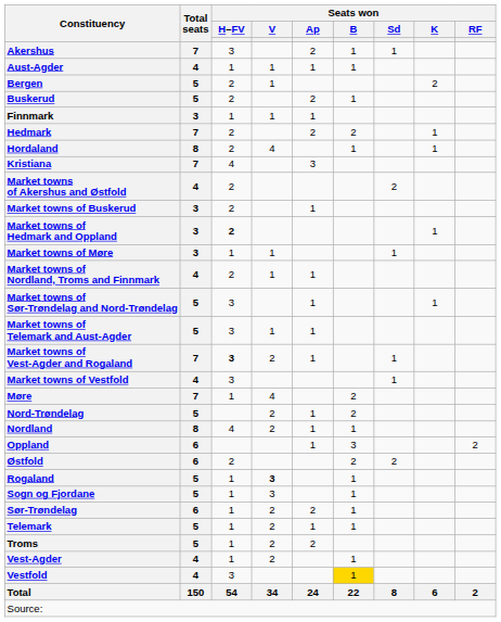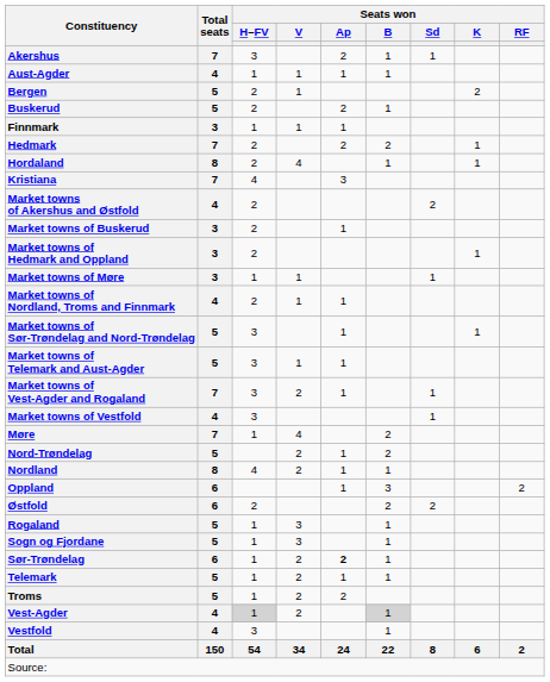Market towns of Hedmark and Oppland | Seats won / H–FV: bold -> normal
Market towns of Vest-Agder and Rogaland | Seats won / H–FV: bold -> normal
Rogaland | Seats won / V: bold -> normal
Sør-Trøndelag | Seats won / Ap: normal -> bold
Vest-Agder | Seats won / H–FV: no background -> lightgrey background
Vest-Agder | Seats won / B: no background -> lightgrey background
Vestfold | Seats won / B: gold background -> no background
